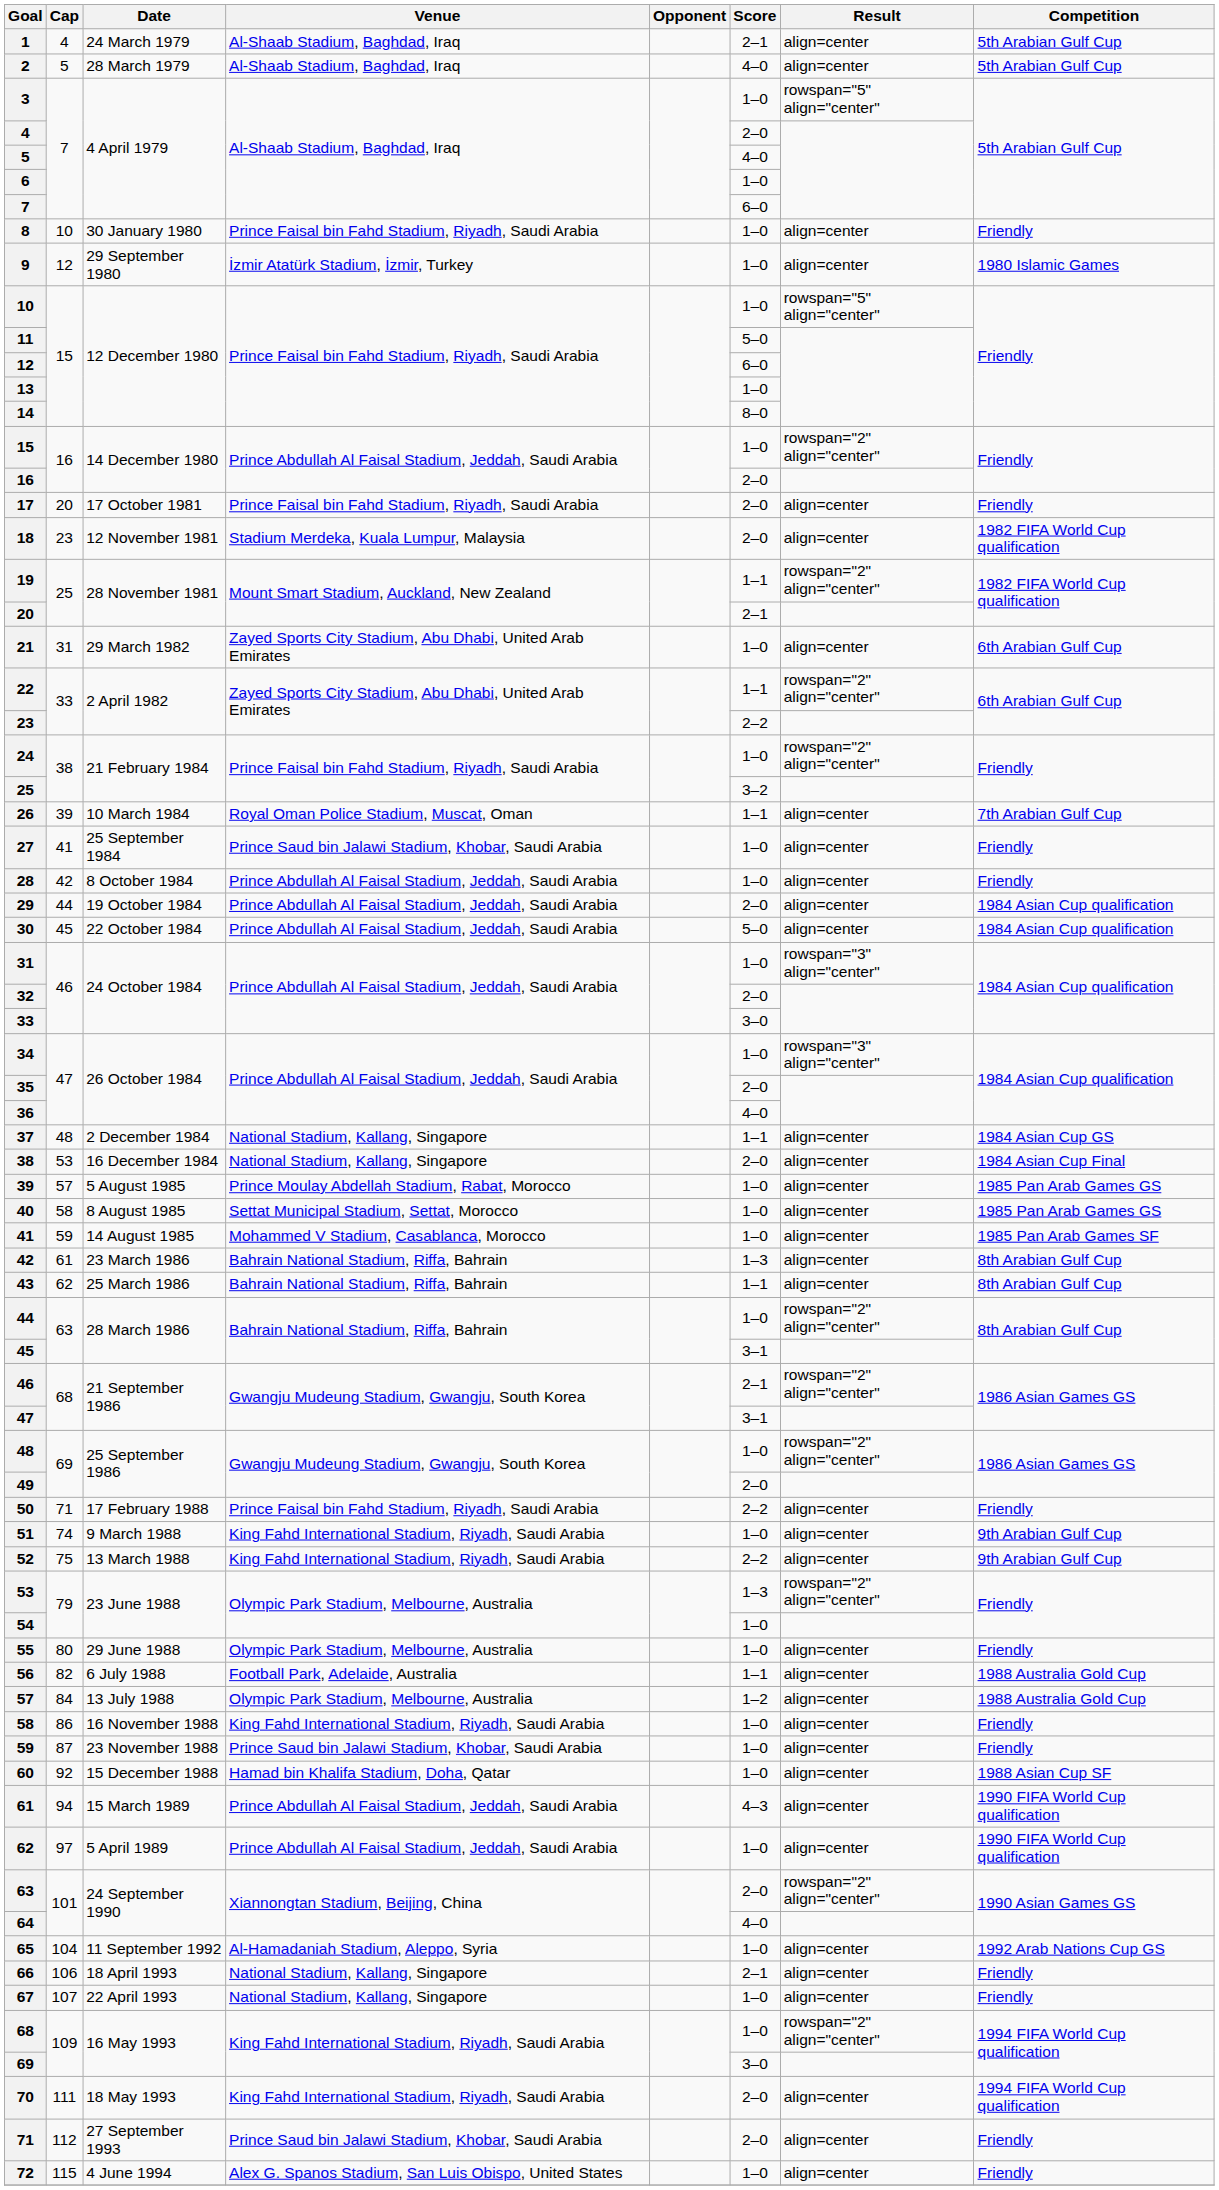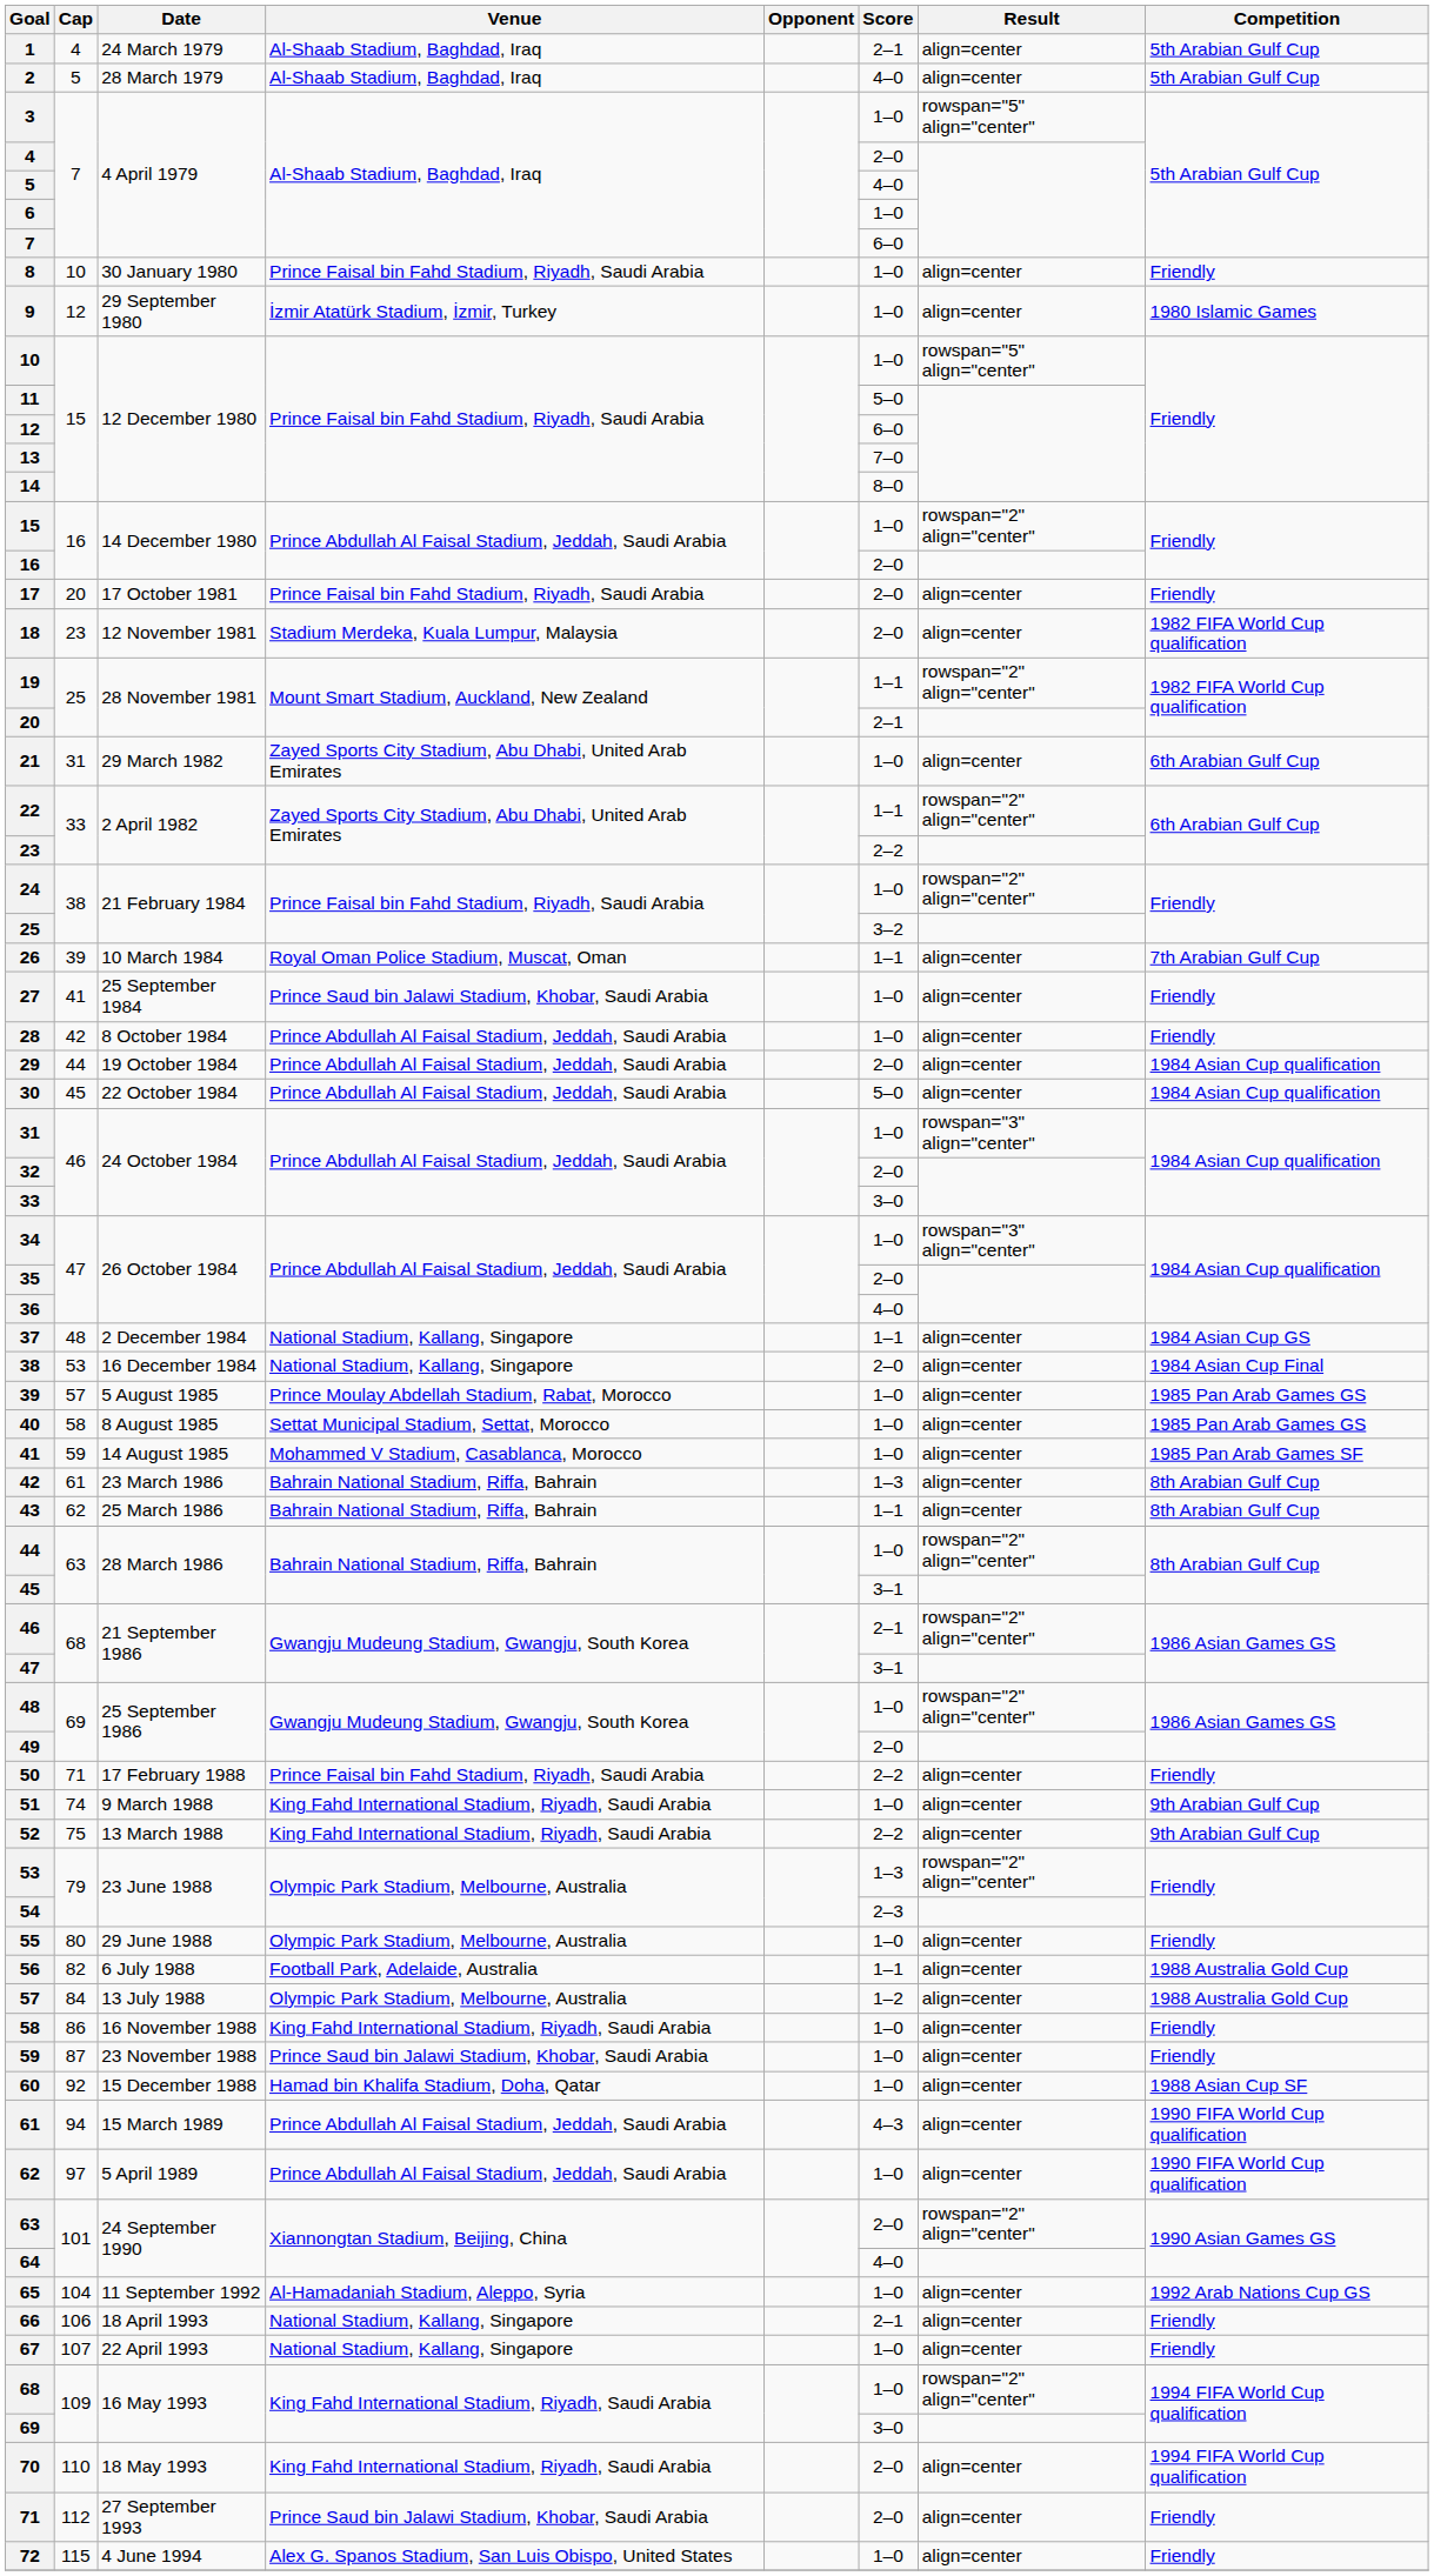13 | Score: 1–0 -> 7–0
54 | Score: 1–0 -> 2–3
70 | Cap: 111 -> 110
